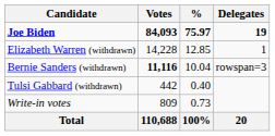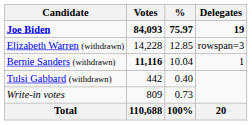Elizabeth Warren (withdrawn) | Delegates: 1 -> rowspan=3
Bernie Sanders (withdrawn) | Delegates: rowspan=3 -> 1
